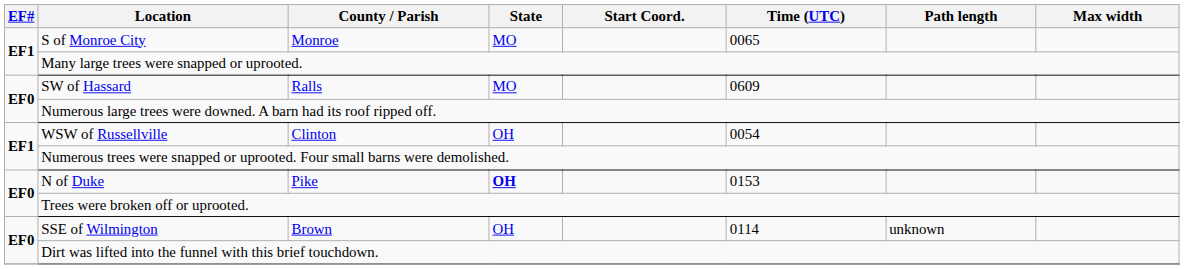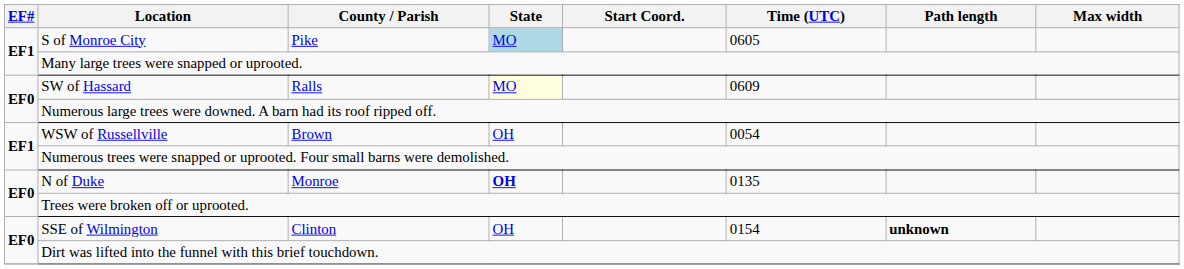S of Monroe City | County / Parish: Monroe -> Pike
S of Monroe City | State: no background -> lightblue background
S of Monroe City | Time (UTC): 0065 -> 0605
SW of Hassard | State: no background -> lightyellow background
WSW of Russellville | County / Parish: Clinton -> Brown
N of Duke | County / Parish: Pike -> Monroe
N of Duke | Time (UTC): 0153 -> 0135
SSE of Wilmington | County / Parish: Brown -> Clinton
SSE of Wilmington | Time (UTC): 0114 -> 0154
SSE of Wilmington | Path length: normal -> bold
